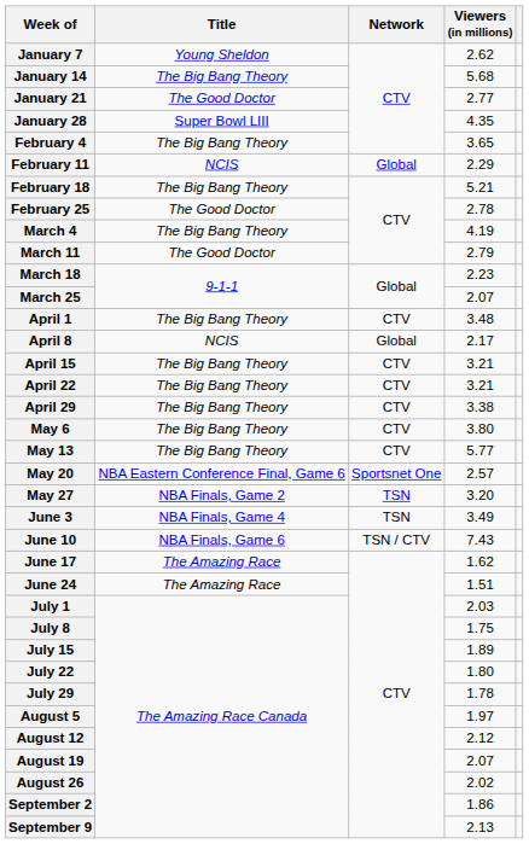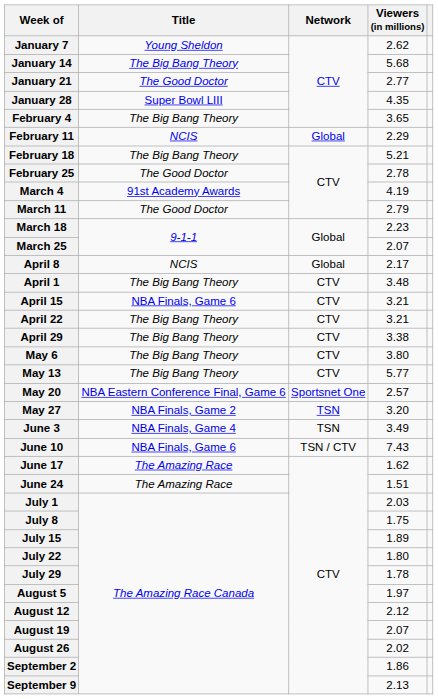March 4 | Title: The Big Bang Theory -> 91st Academy Awards
rows swapped: April 1 <-> April 8
April 15 | Title: The Big Bang Theory -> NBA Finals, Game 6
